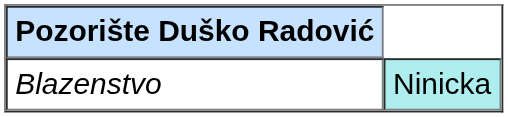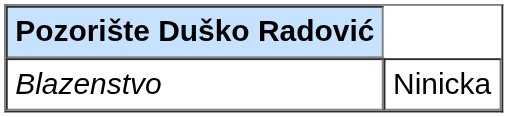Blazenstvo | column 2: paleturquoise background -> no background
